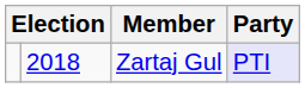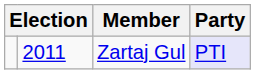Zartaj Gul | column 2: 2018 -> 2011
